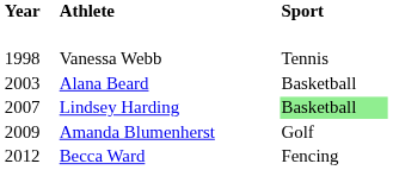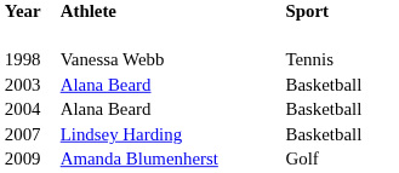+ row: 2004 | Alana Beard | Basketball
2007 | Sport: lightgreen background -> no background
- row: 2012 | Becca Ward | Fencing
